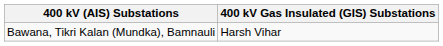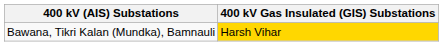Bawana, Tikri Kalan (Mundka), Bamnauli | 400 kV Gas Insulated (GIS) Substations: no background -> gold background
